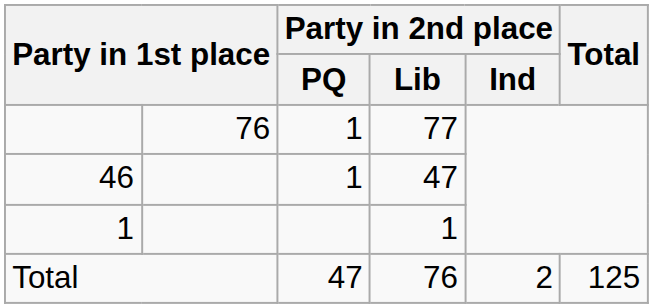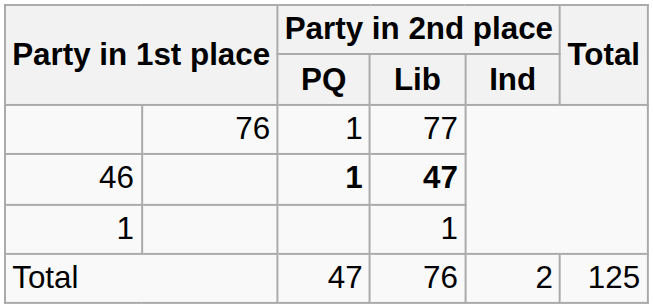46 | Party in 2nd place / PQ: normal -> bold
46 | Party in 2nd place / Lib: normal -> bold
